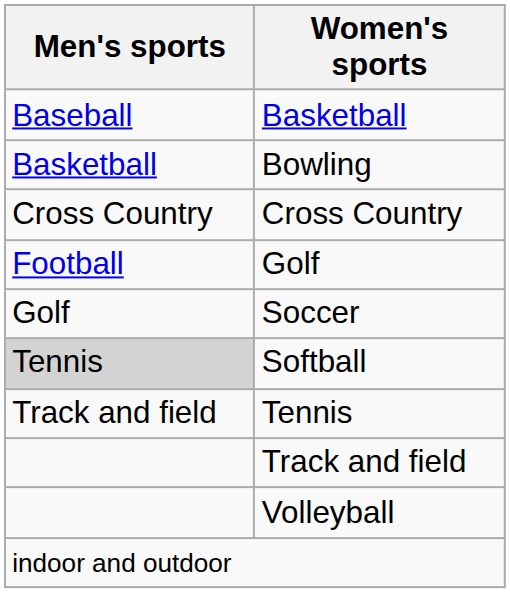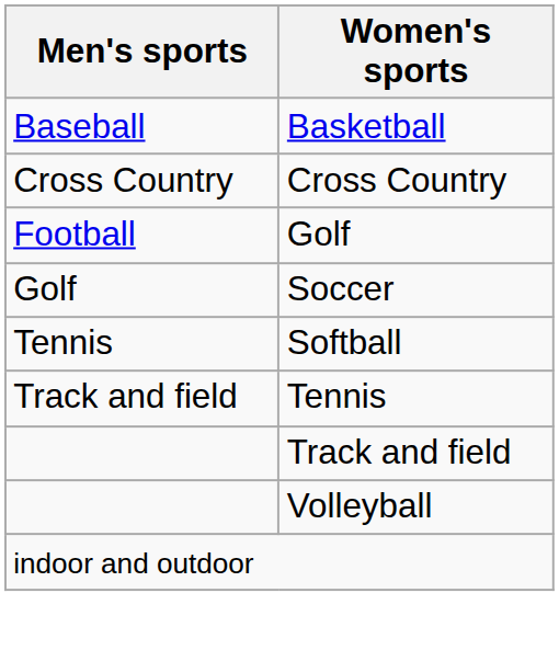- row: Basketball | Bowling
Softball | Men's sports: lightgrey background -> no background
